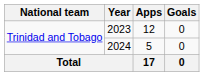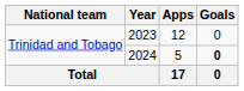2024 | Goals: normal -> bold
